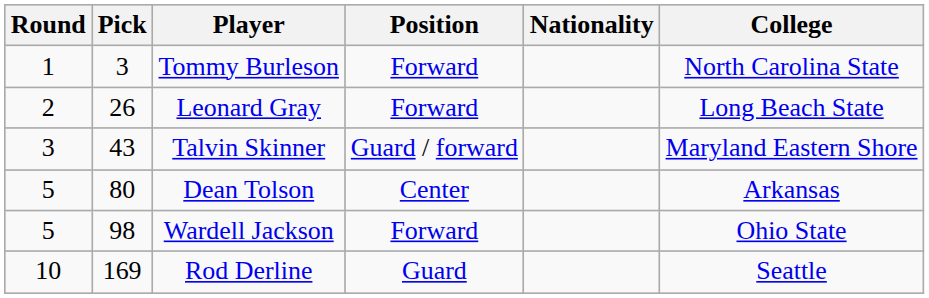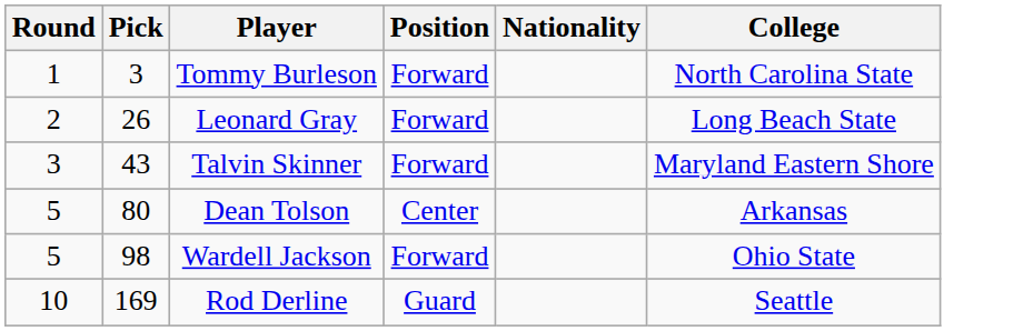Talvin Skinner | Position: Guard / forward -> Forward
